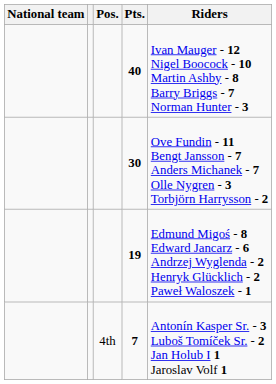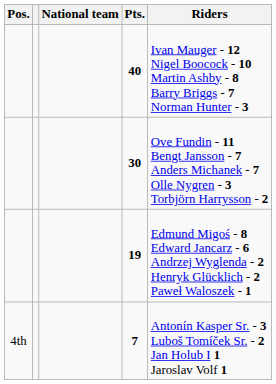columns swapped: Pos. <-> National team
